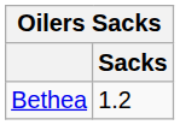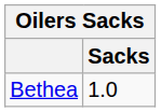Bethea | Sacks: 1.2 -> 1.0
